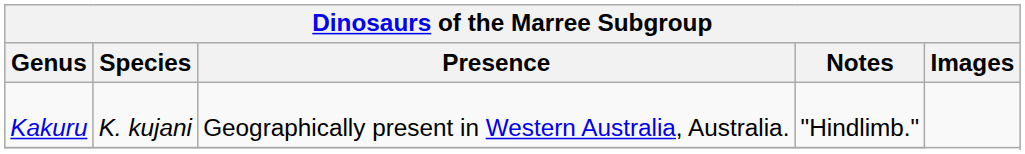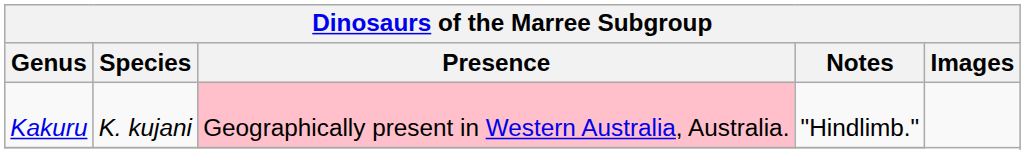Kakuru | Presence: no background -> pink background
